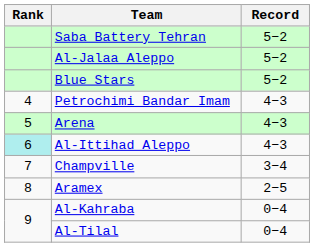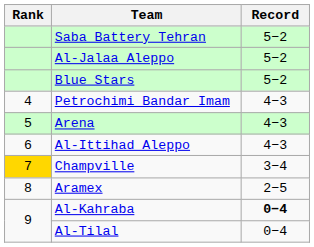Al-Ittihad Aleppo | Rank: paleturquoise background -> no background
Champville | Rank: no background -> gold background
Al-Kahraba | Record: normal -> bold
